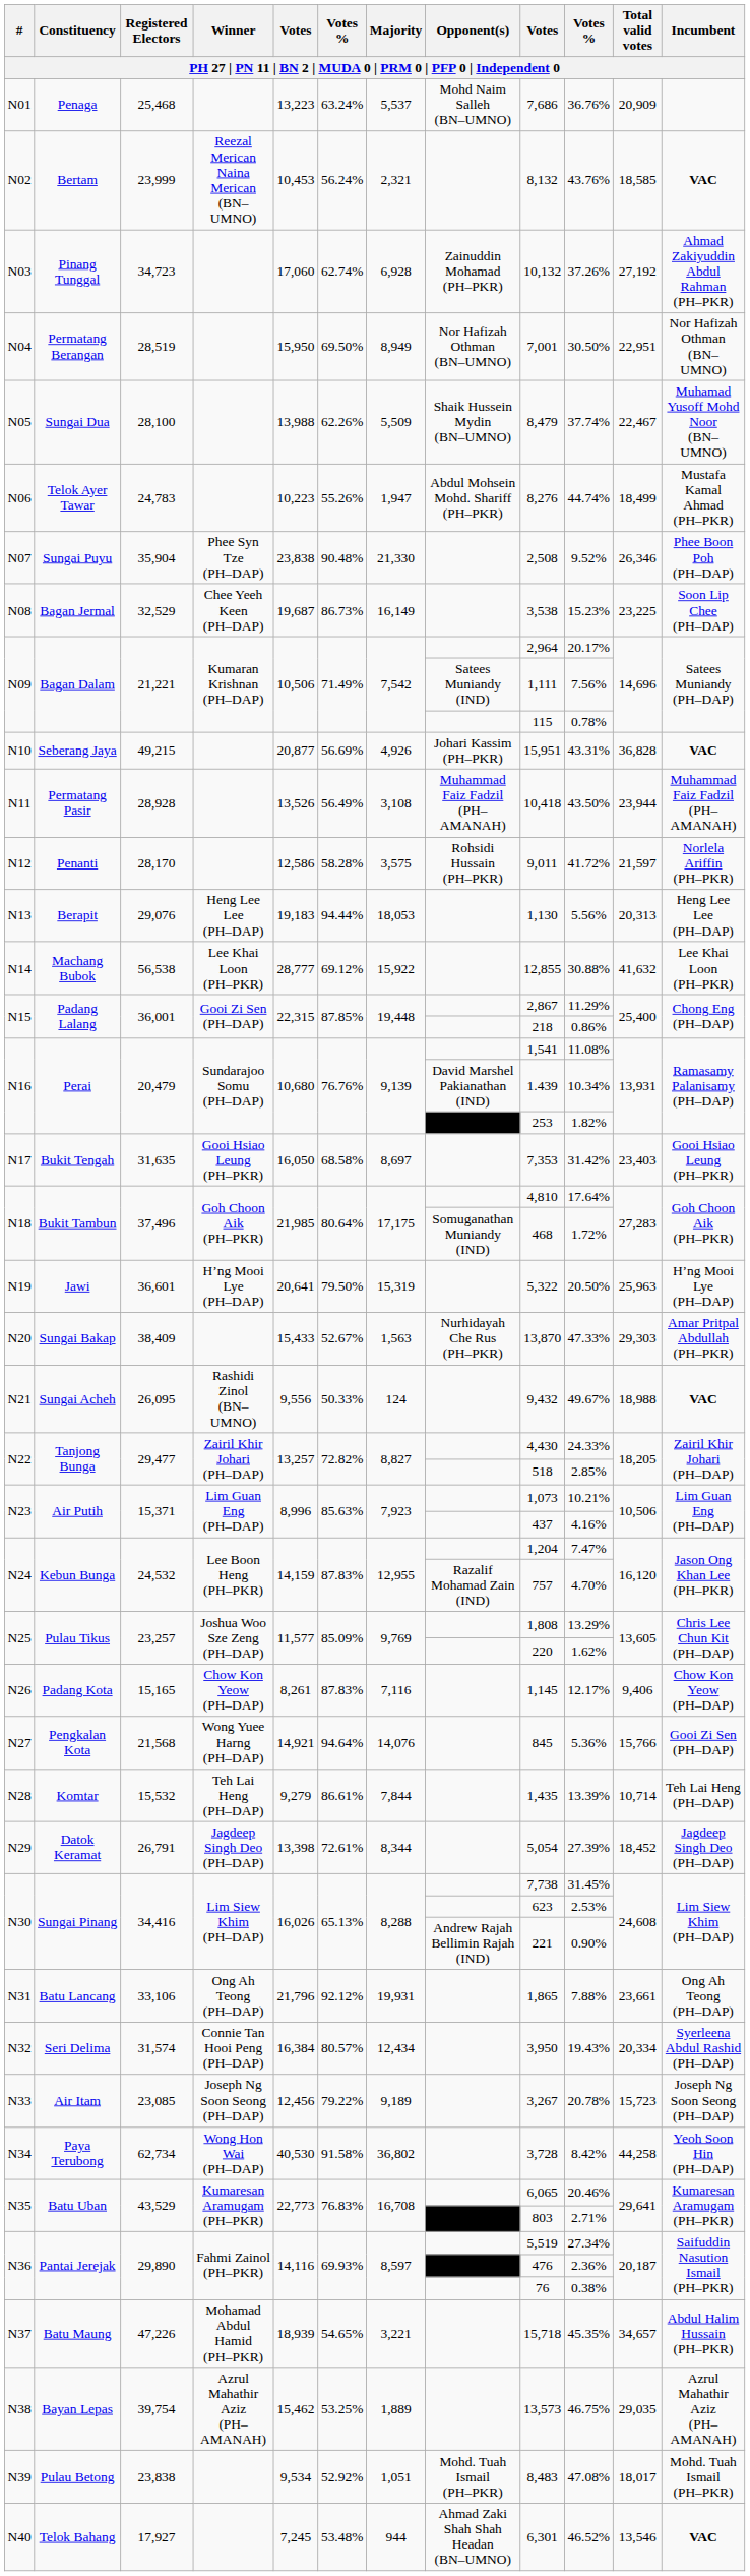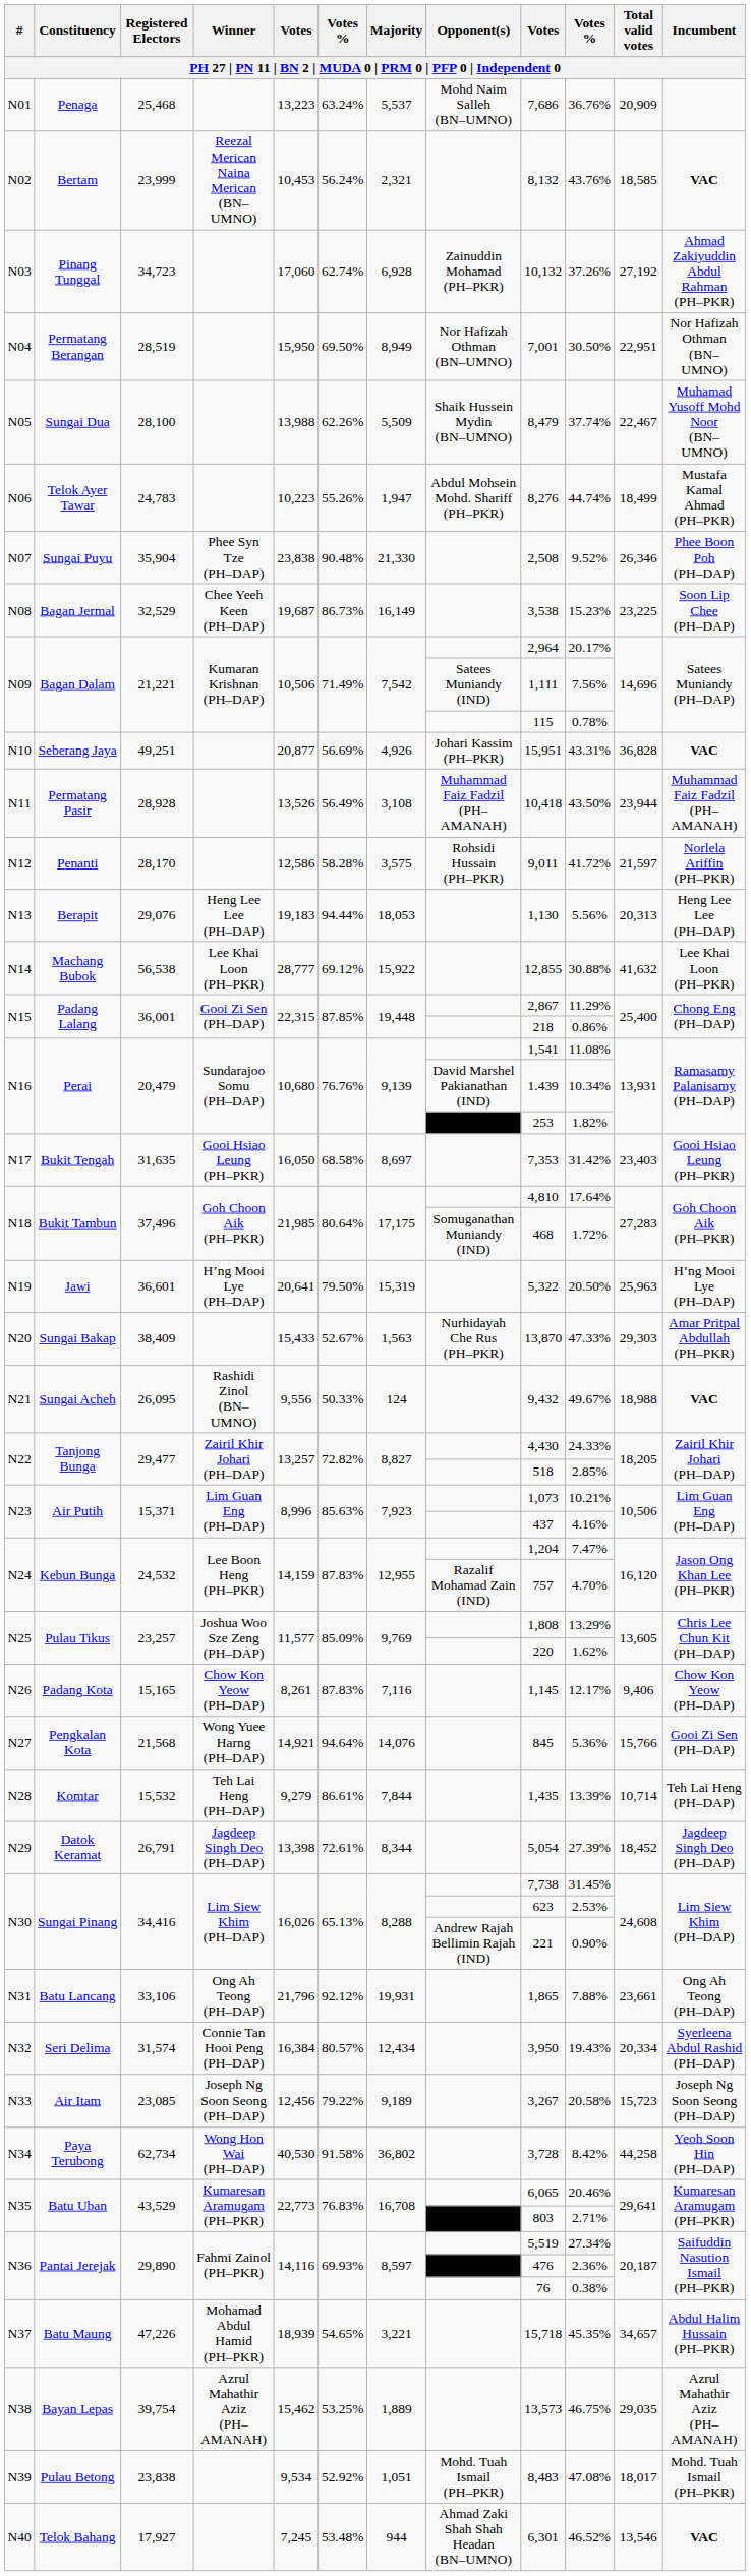N10 | Registered Electors: 49,215 -> 49,251
N33 | column 10: 20.78% -> 20.58%
